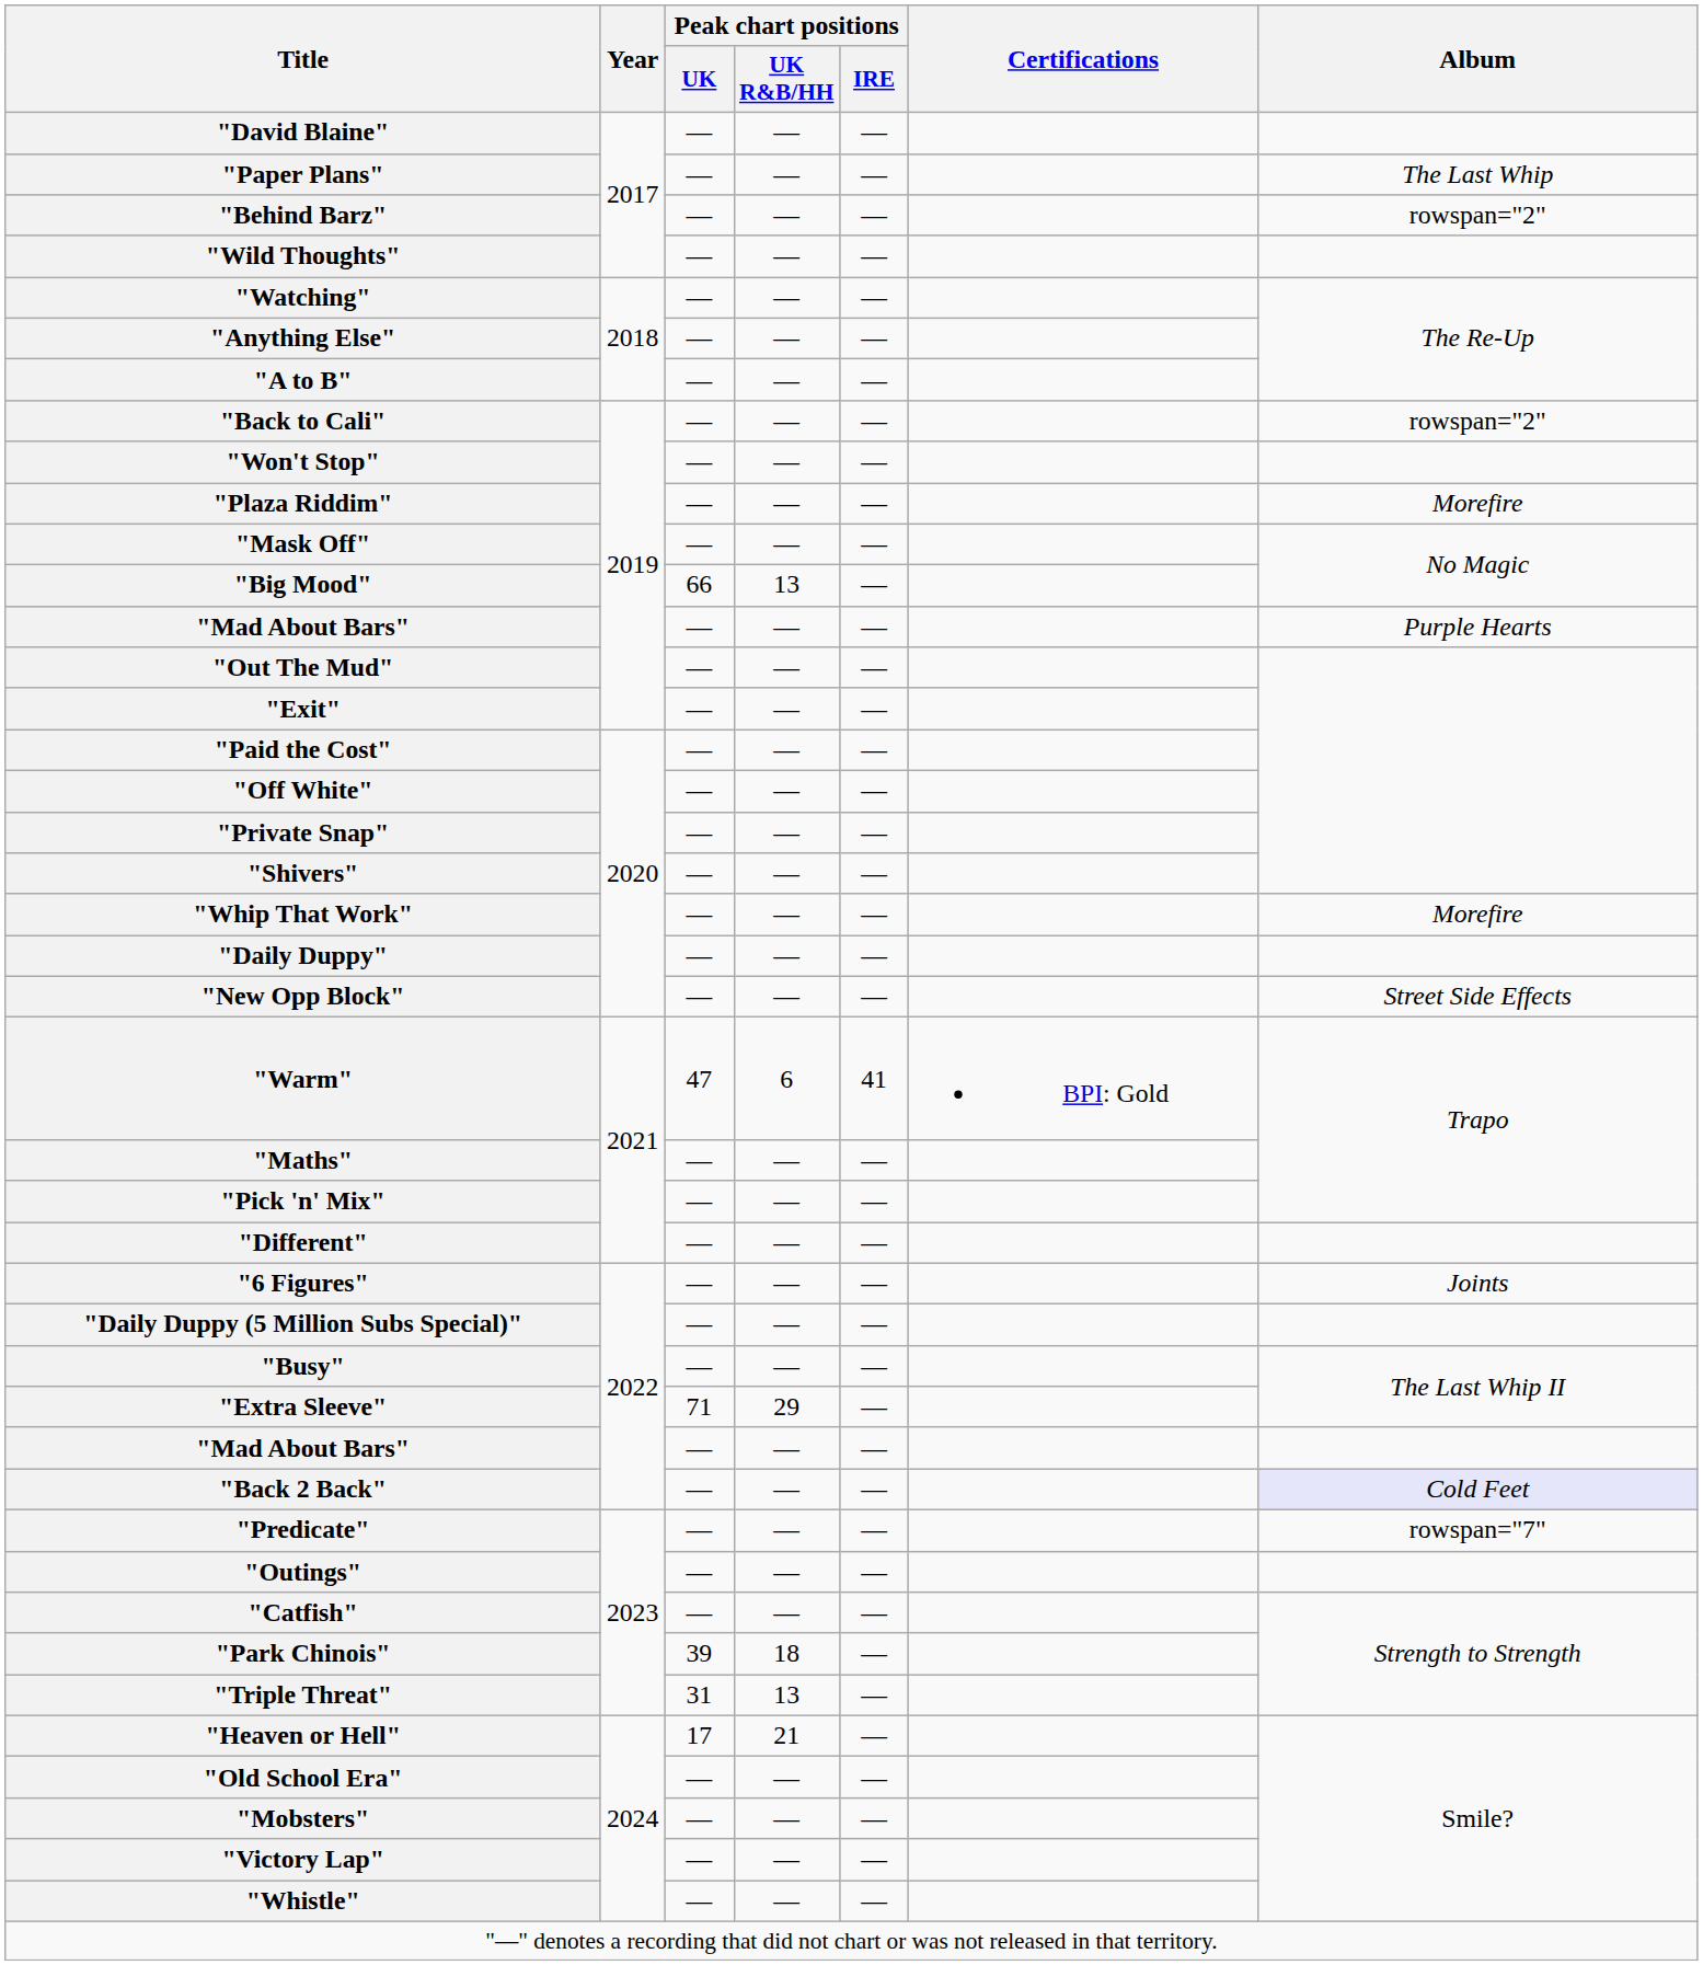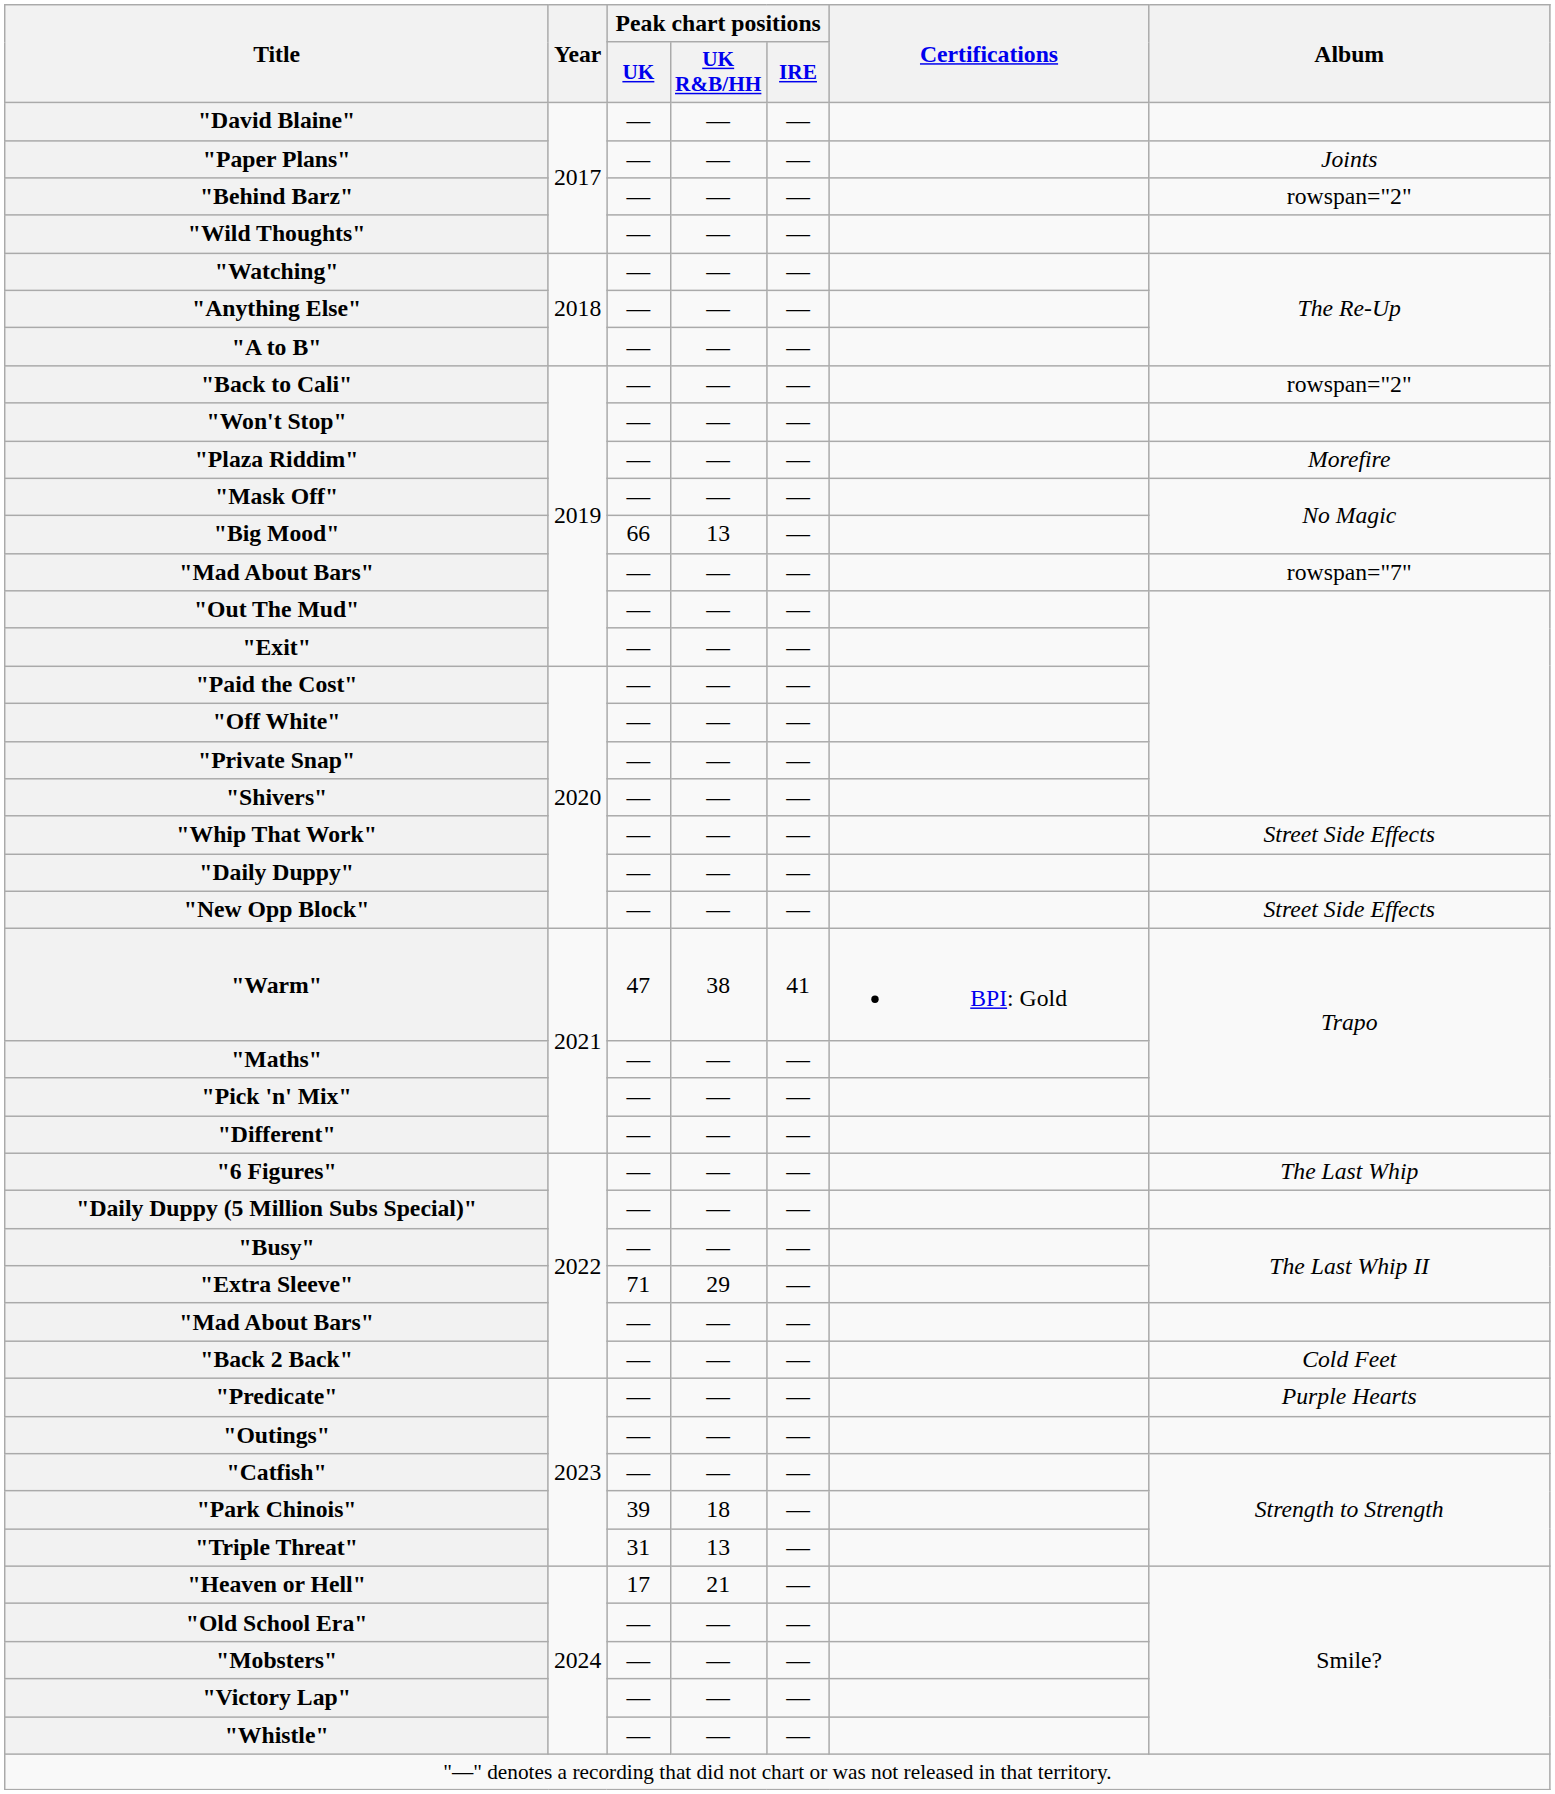"Paper Plans" | Album: The Last Whip -> Joints
"Mad About Bars" / 2019 | Album: Purple Hearts -> rowspan="7"
"Whip That Work" | Album: Morefire -> Street Side Effects
"Warm" | Peak chart positions / UK R&B/HH: 6 -> 38
"6 Figures" | Album: Joints -> The Last Whip
"Back 2 Back" | Album: lavender background -> no background
"Predicate" | Album: rowspan="7" -> Purple Hearts
